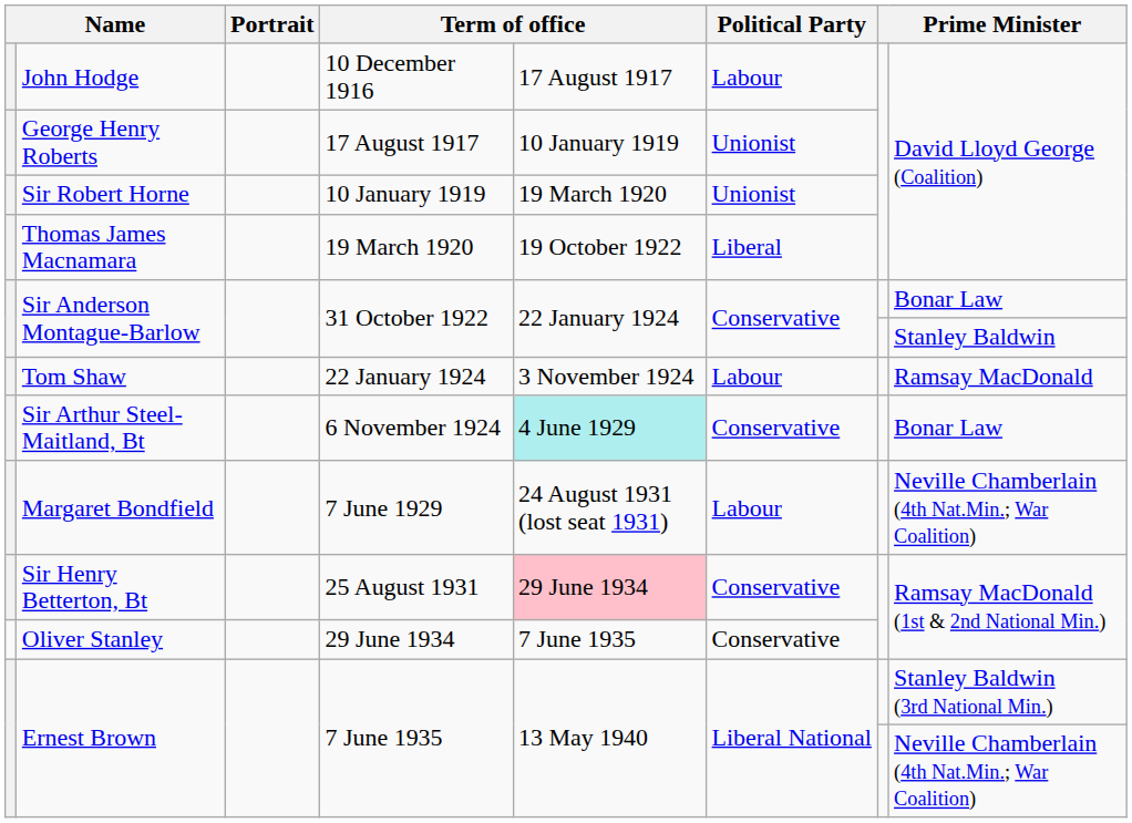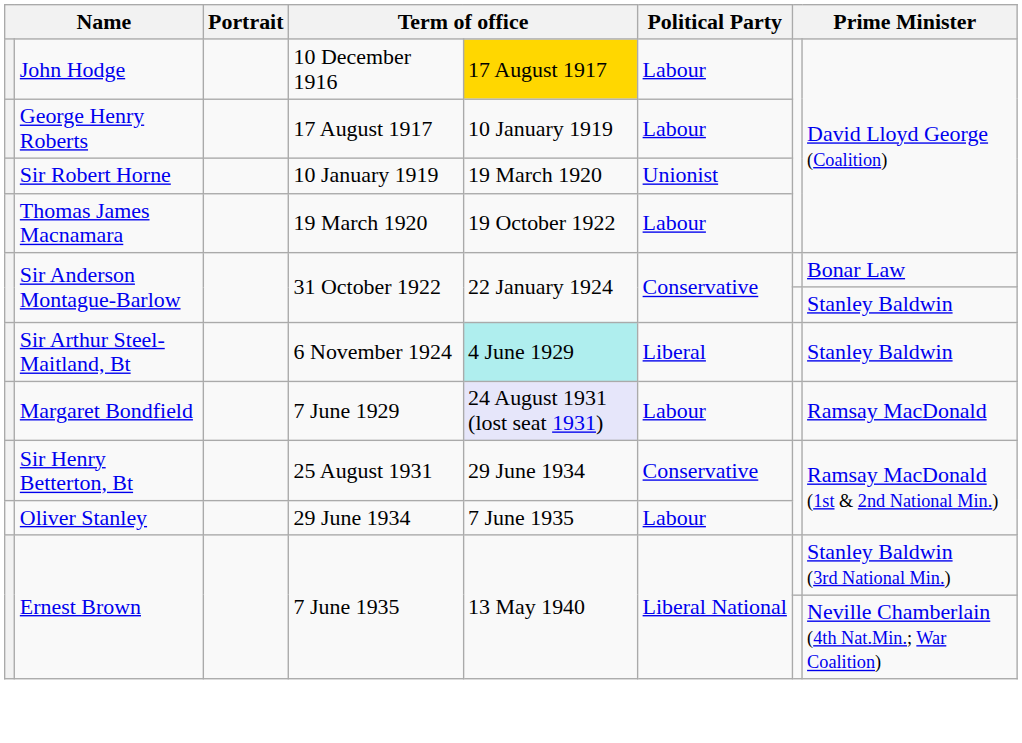John Hodge | column 5: no background -> gold background
George Henry Roberts | Political Party: Unionist -> Labour
Thomas James Macnamara | Political Party: Liberal -> Labour
- row: Tom Shaw | 22 January 1924 | 3 November 1924 | Labour | Ramsay MacDonald
Sir Arthur Steel-Maitland, Bt | Political Party: Conservative -> Liberal
Sir Arthur Steel-Maitland, Bt | column 8: Bonar Law -> Stanley Baldwin
Margaret Bondfield | column 5: no background -> lavender background
Margaret Bondfield | column 8: Neville Chamberlain (4th Nat.Min.; War Coalition) -> Ramsay MacDonald
Sir Henry Betterton, Bt | column 5: pink background -> no background
Oliver Stanley | Political Party: Conservative -> Labour
